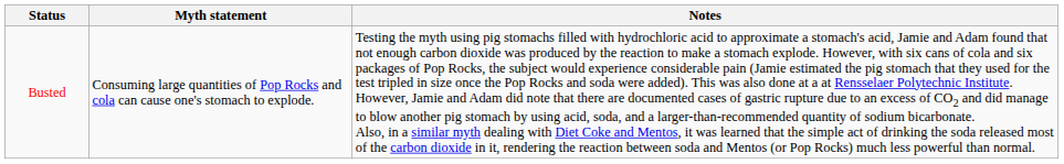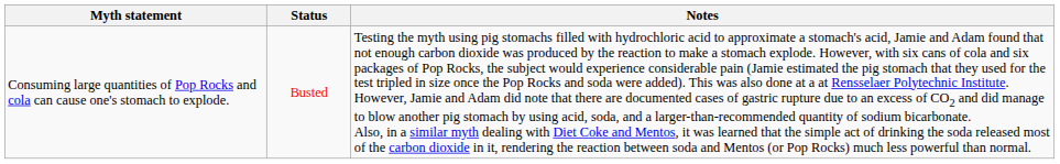columns swapped: Myth statement <-> Status
